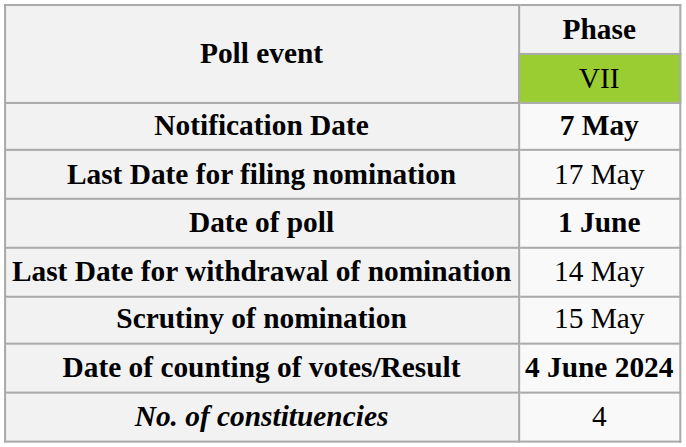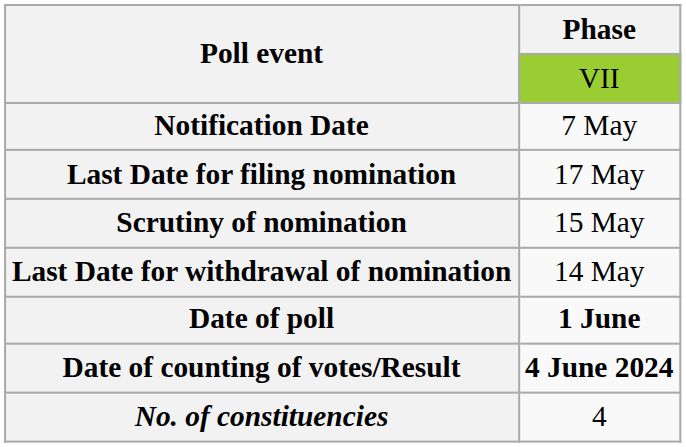Notification Date | Phase: bold -> normal
rows swapped: Scrutiny of nomination <-> Date of poll
